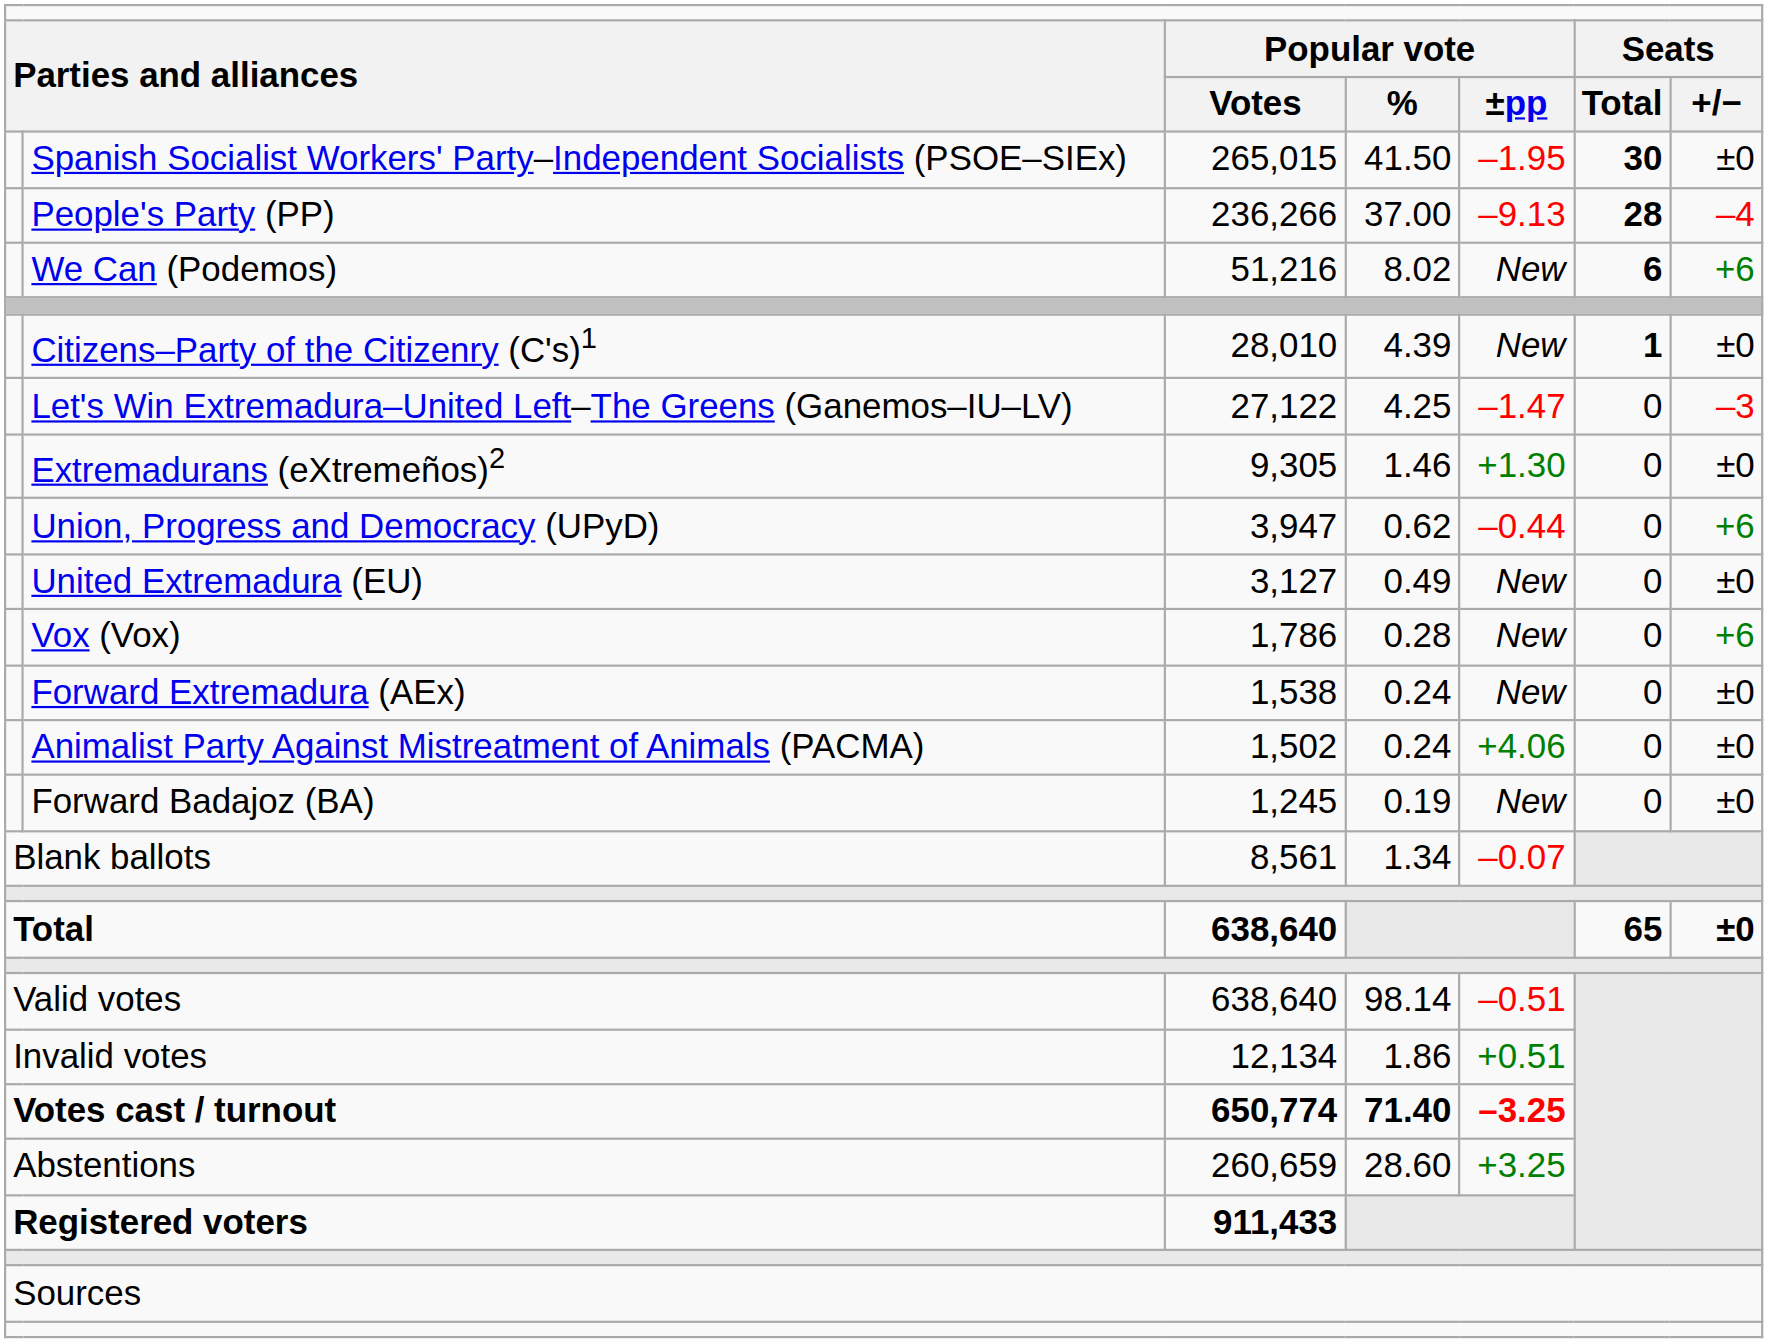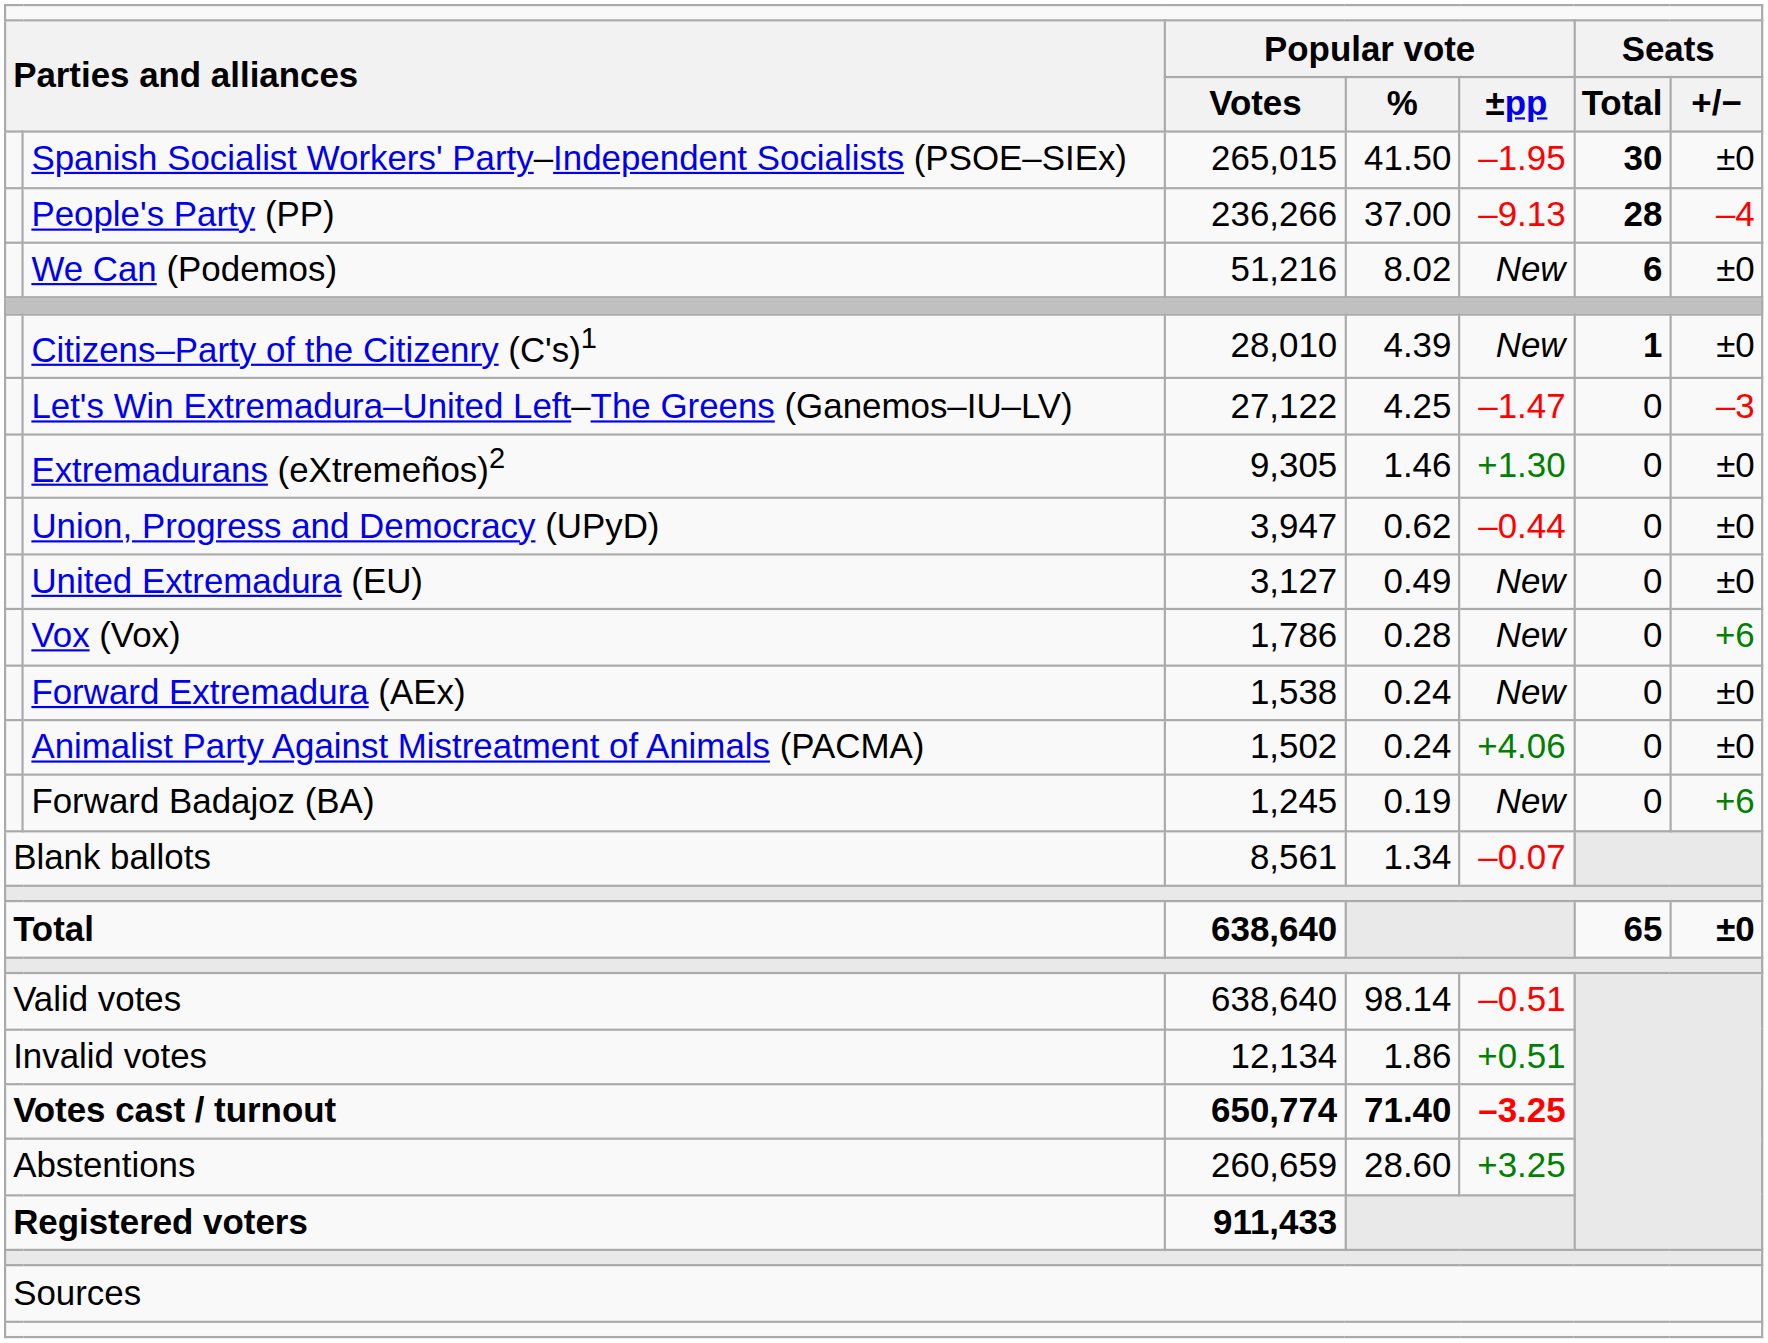We Can (Podemos) | column 7: +6 -> ±0
Union, Progress and Democracy (UPyD) | column 7: +6 -> ±0
Forward Badajoz (BA) | column 7: ±0 -> +6
